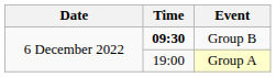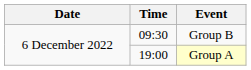Group B | Time: bold -> normal
